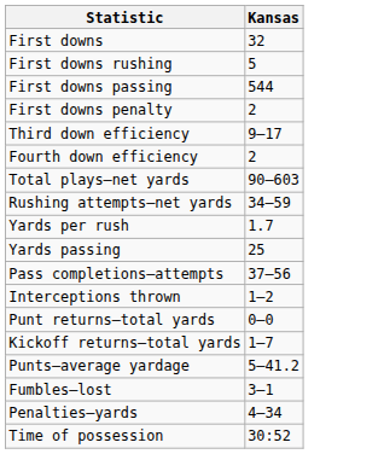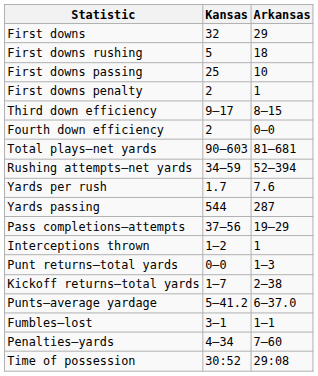+ column: Arkansas | 29 | 18 | 10 | 1 | 8–15 | 0–0 | 81–681 | 52–394 | 7.6 | 287 | 19–29 | 1 | 1–3 | 2–38 | 6–37.0 | 1–1 | 7–60 | 29:08
First downs passing | Kansas: 544 -> 25
Yards passing | Kansas: 25 -> 544
